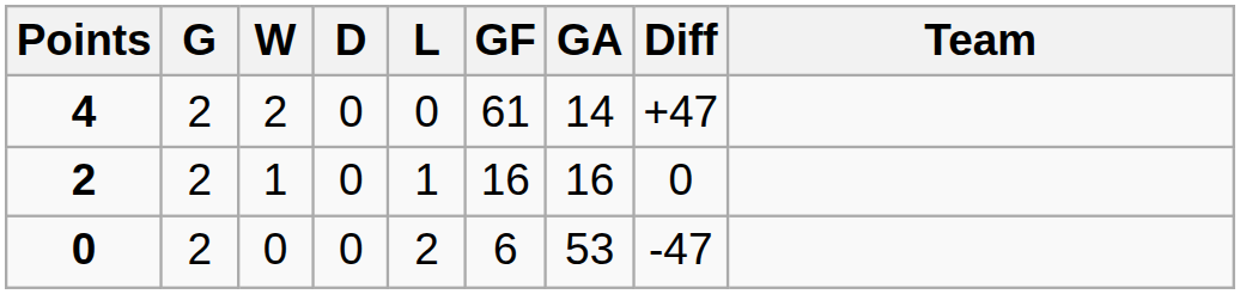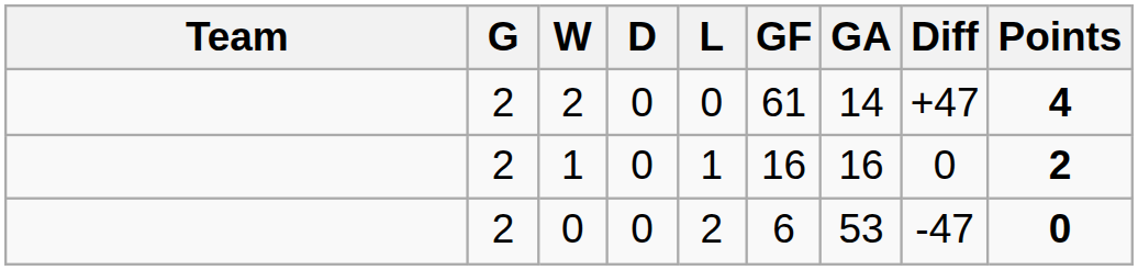columns swapped: Team <-> Points
